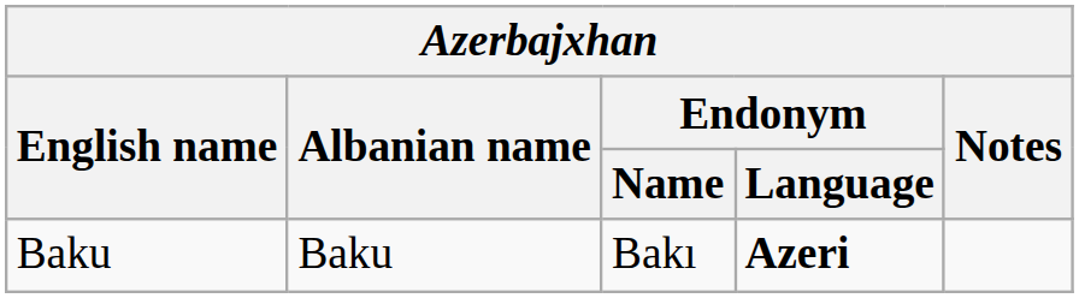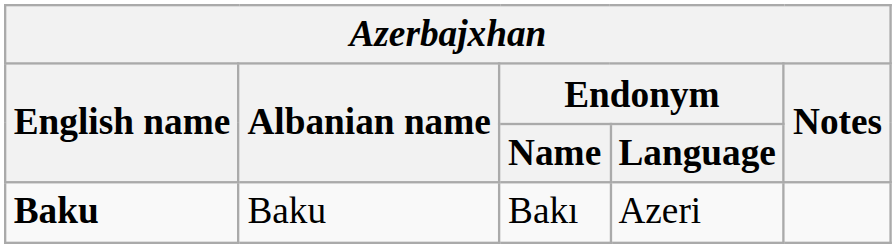row 4 | English name: normal -> bold
row 4 | Endonym / Language: bold -> normal
